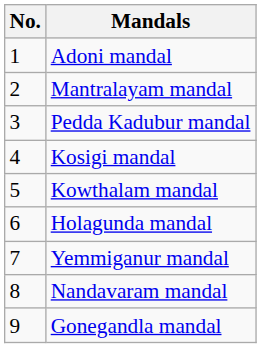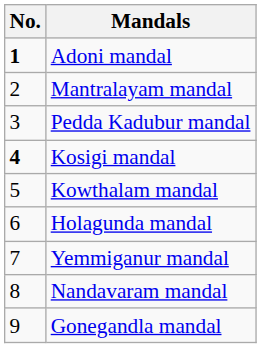Adoni mandal | No.: normal -> bold
Kosigi mandal | No.: normal -> bold
